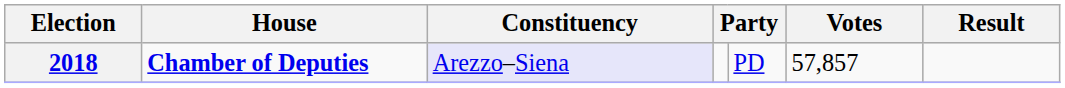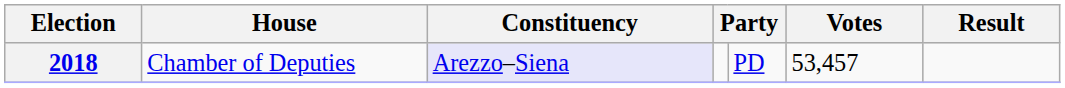2018 | House: bold -> normal
2018 | Votes: 57,857 -> 53,457
